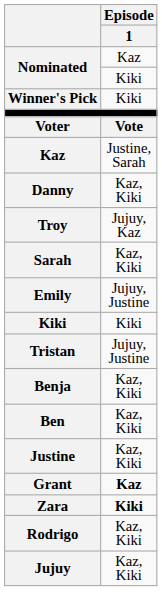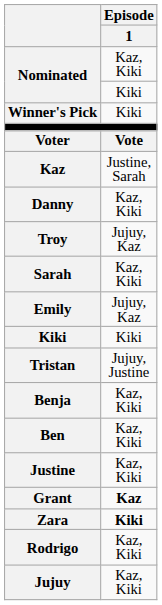row 3 | Episode / 1: Kaz -> Kaz, Kiki
row 12 | Episode / 1: Jujuy, Justine -> Jujuy, Kaz
